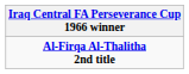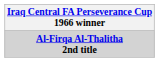row 2 | column 1: no background -> lightgrey background
